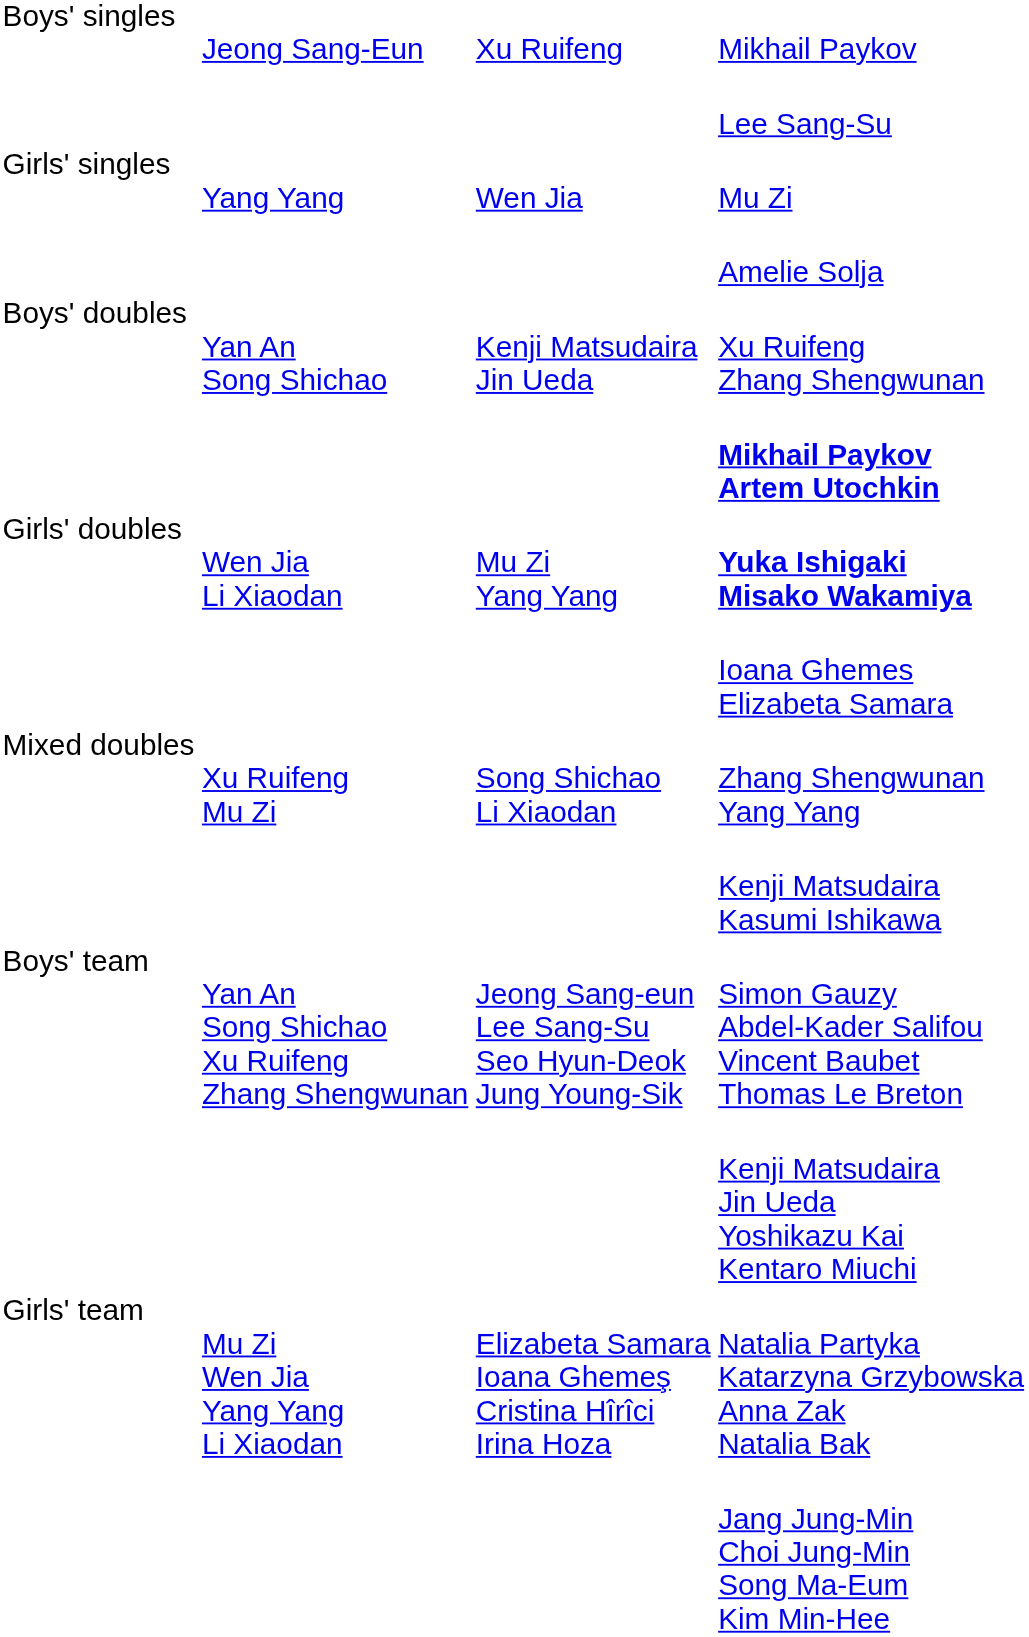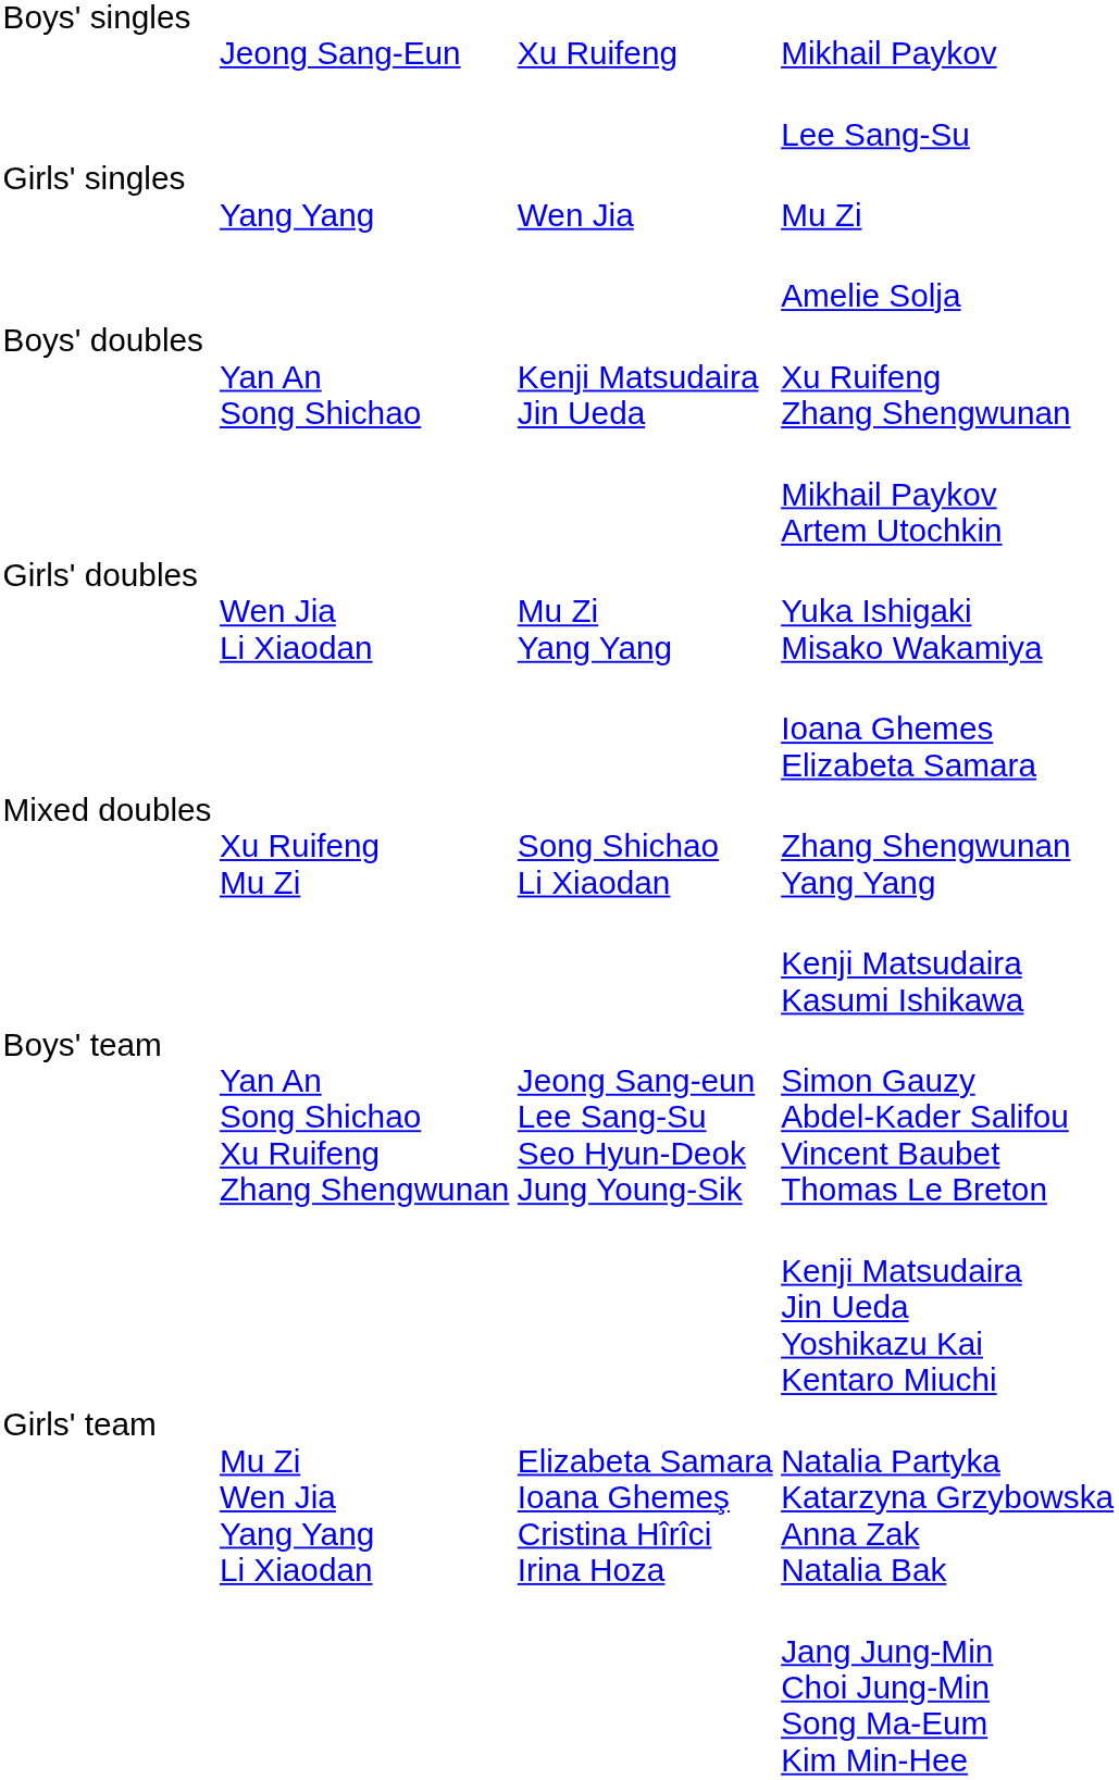Mikhail Paykov Artem Utochkin | column 4: bold -> normal
Yuka Ishigaki Misako Wakamiya | column 4: bold -> normal
